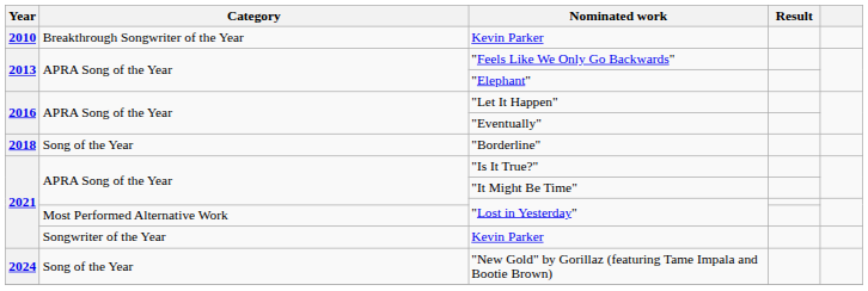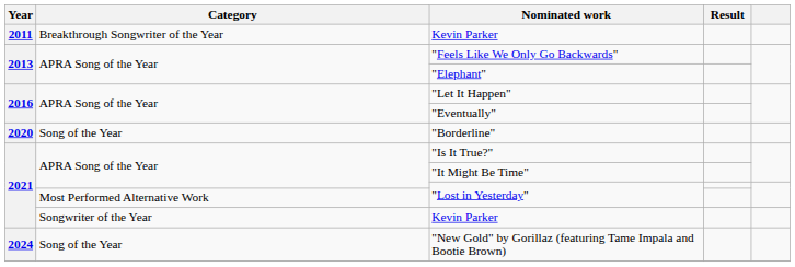Breakthrough Songwriter of the Year / Kevin Parker | Year: 2010 -> 2011
"Borderline" | Year: 2018 -> 2020
